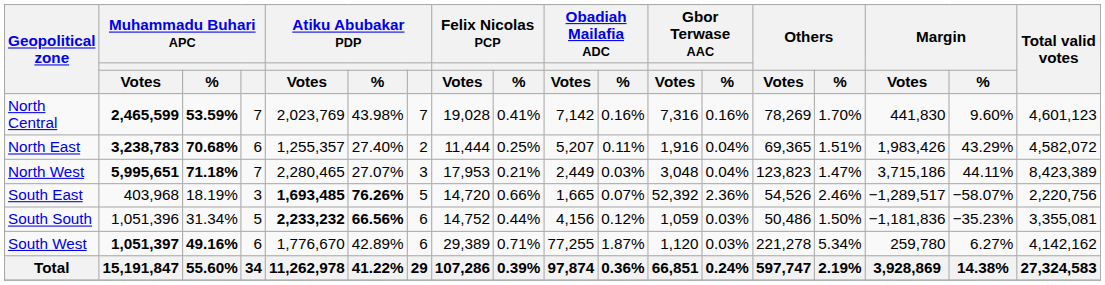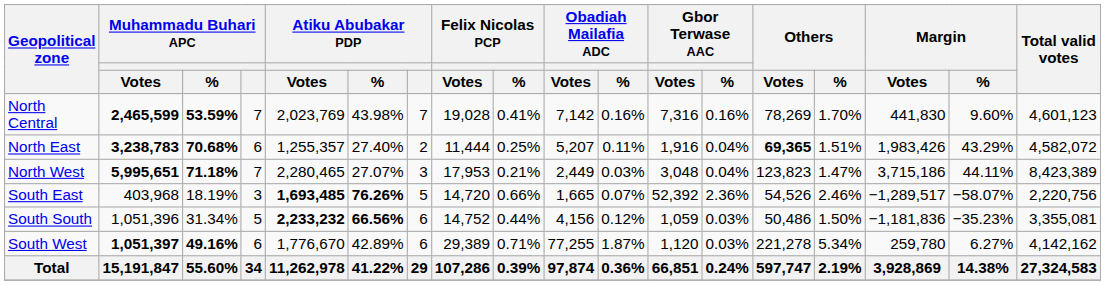North East | Others / Votes: normal -> bold
